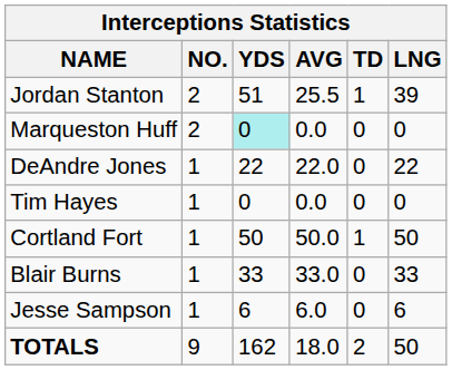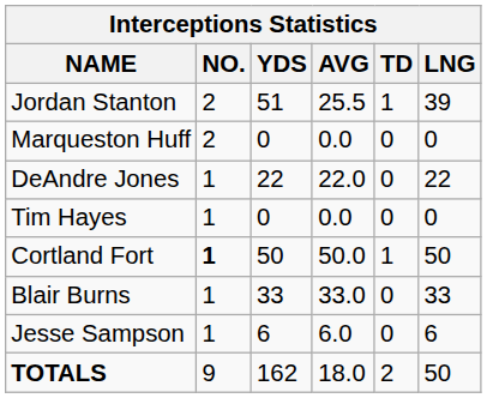Marqueston Huff | YDS: paleturquoise background -> no background
Cortland Fort | NO.: normal -> bold
